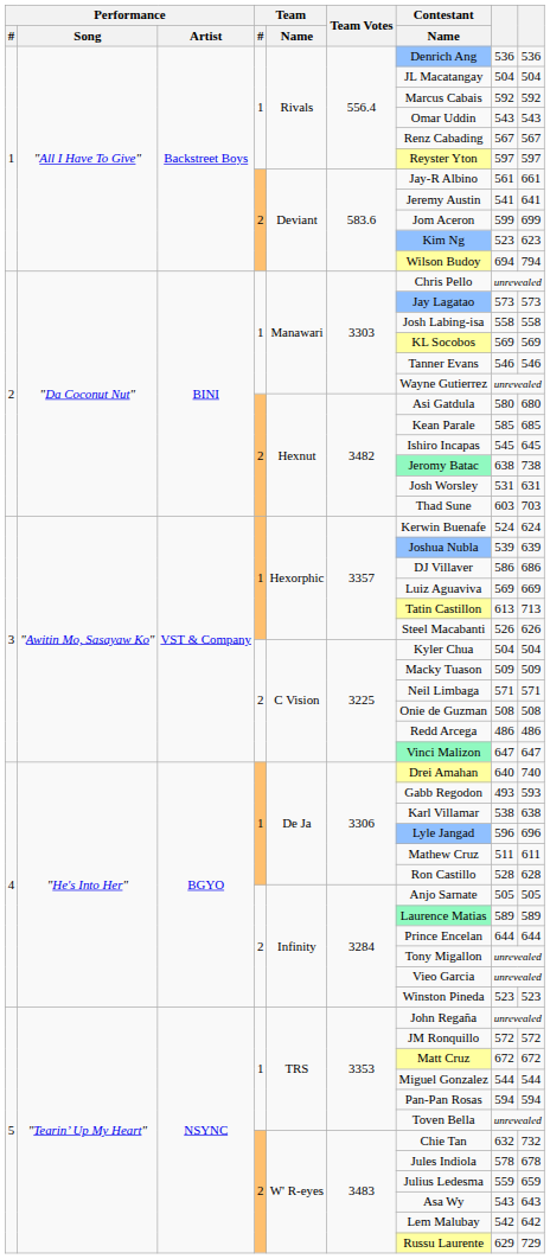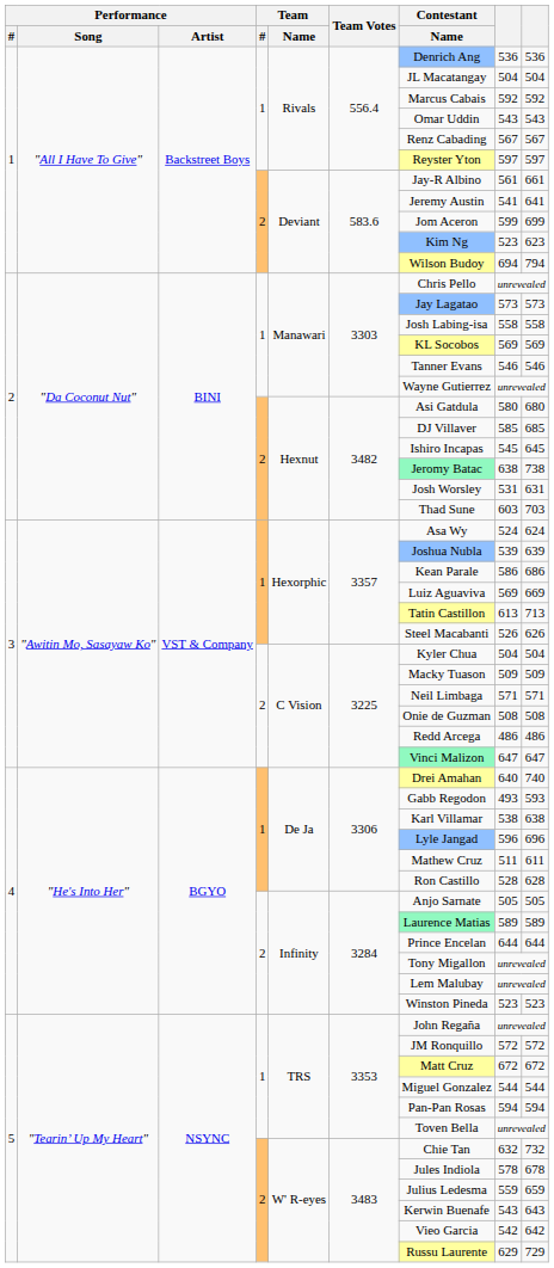row 21 | Contestant / Name: Kean Parale -> DJ Villaver
row 26 | Contestant / Name: Kerwin Buenafe -> Asa Wy
row 28 | Contestant / Name: DJ Villaver -> Kean Parale
row 48 | Contestant / Name: Vieo Garcia -> Lem Malubay
row 59 | Contestant / Name: Asa Wy -> Kerwin Buenafe
row 60 | Contestant / Name: Lem Malubay -> Vieo Garcia
